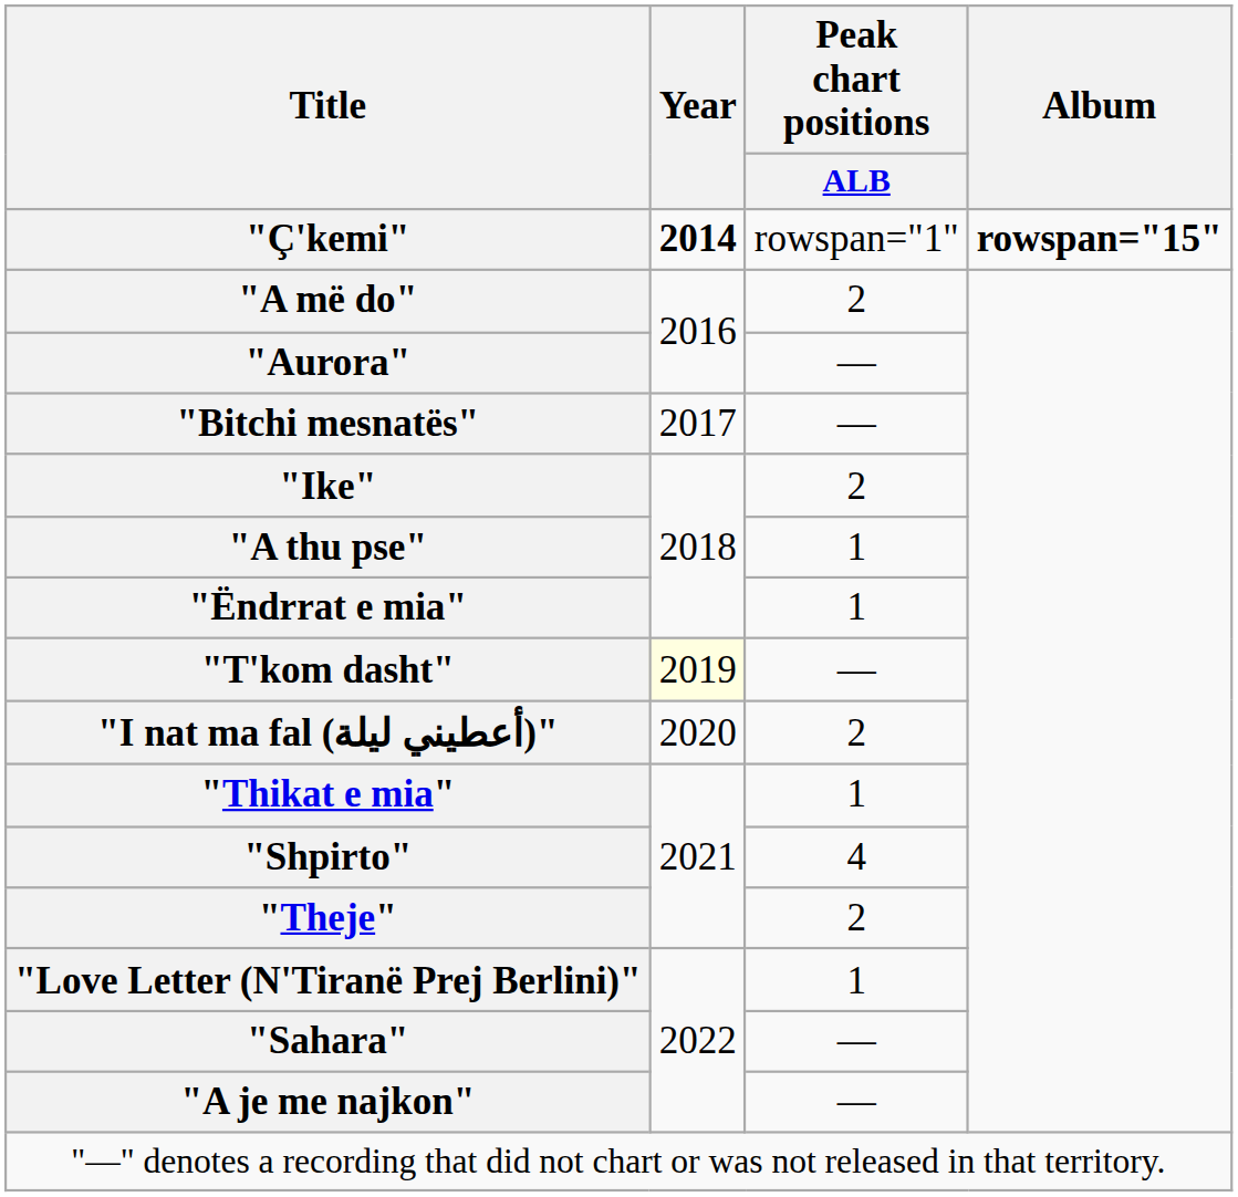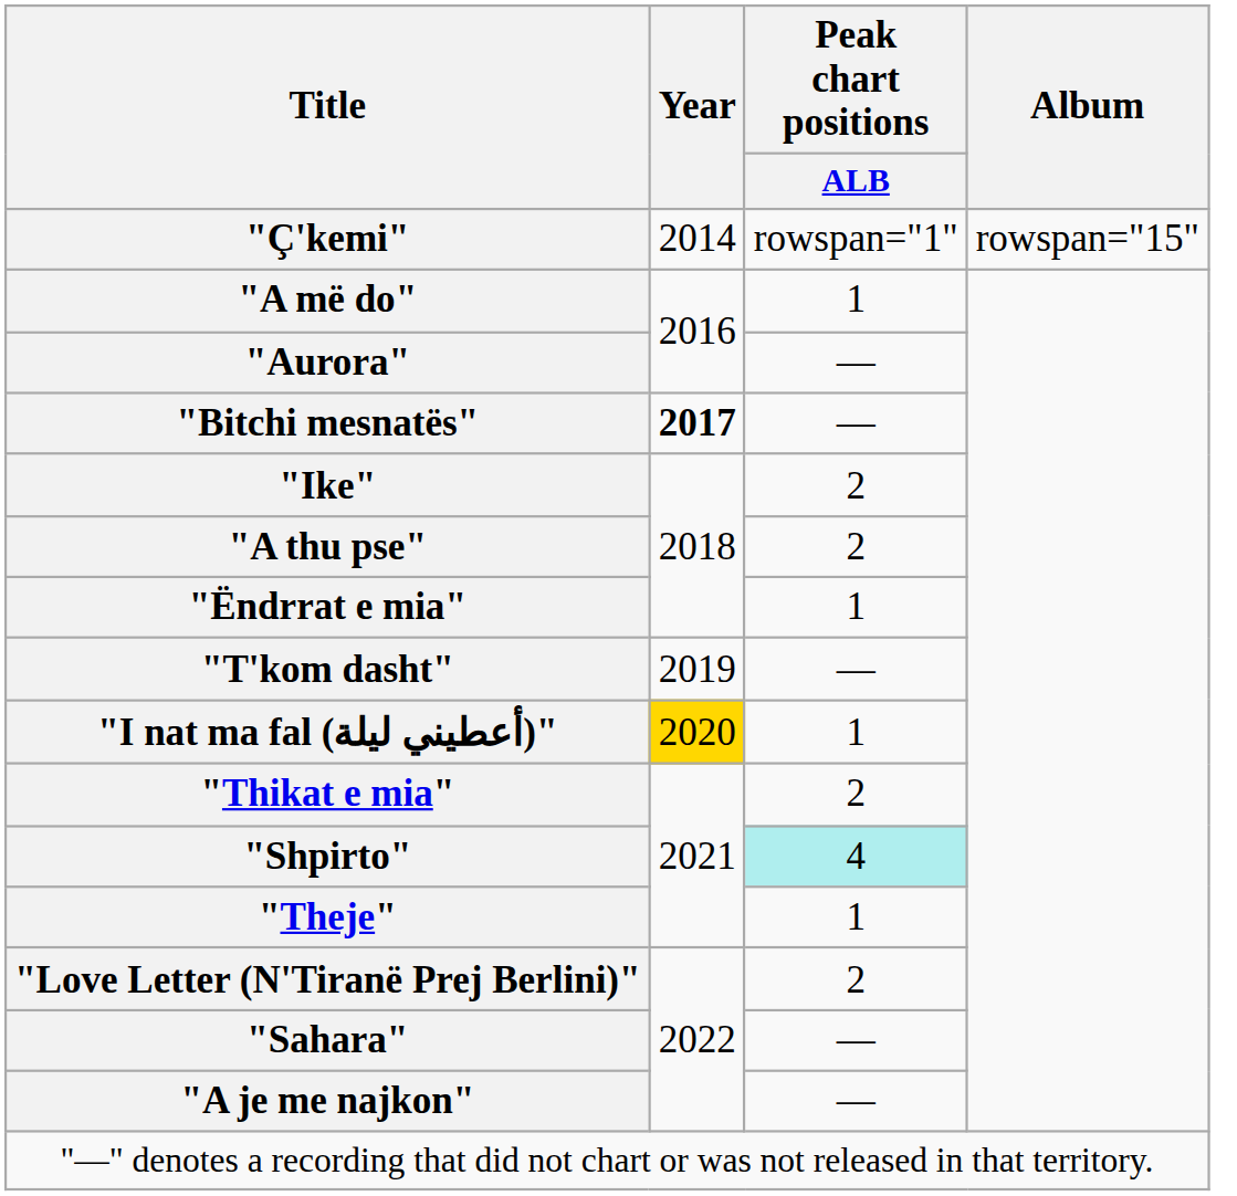"Ç'kemi" | Year: bold -> normal
"Ç'kemi" | Album: bold -> normal
"A më do" | Peak chart positions / ALB: 2 -> 1
"Bitchi mesnatës" | Year: normal -> bold
"A thu pse" | Peak chart positions / ALB: 1 -> 2
"T'kom dasht" | Year: lightyellow background -> no background
"I nat ma fal (أعطيني ليلة)" | Year: no background -> gold background
"I nat ma fal (أعطيني ليلة)" | Peak chart positions / ALB: 2 -> 1
"Thikat e mia" | Peak chart positions / ALB: 1 -> 2
"Shpirto" | Peak chart positions / ALB: no background -> paleturquoise background
"Theje" | Peak chart positions / ALB: 2 -> 1
"Love Letter (N'Tiranë Prej Berlini)" | Peak chart positions / ALB: 1 -> 2
